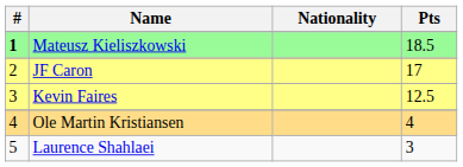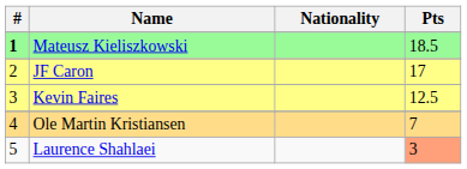Ole Martin Kristiansen | Pts: 4 -> 7
Laurence Shahlaei | Pts: no background -> lightsalmon background
